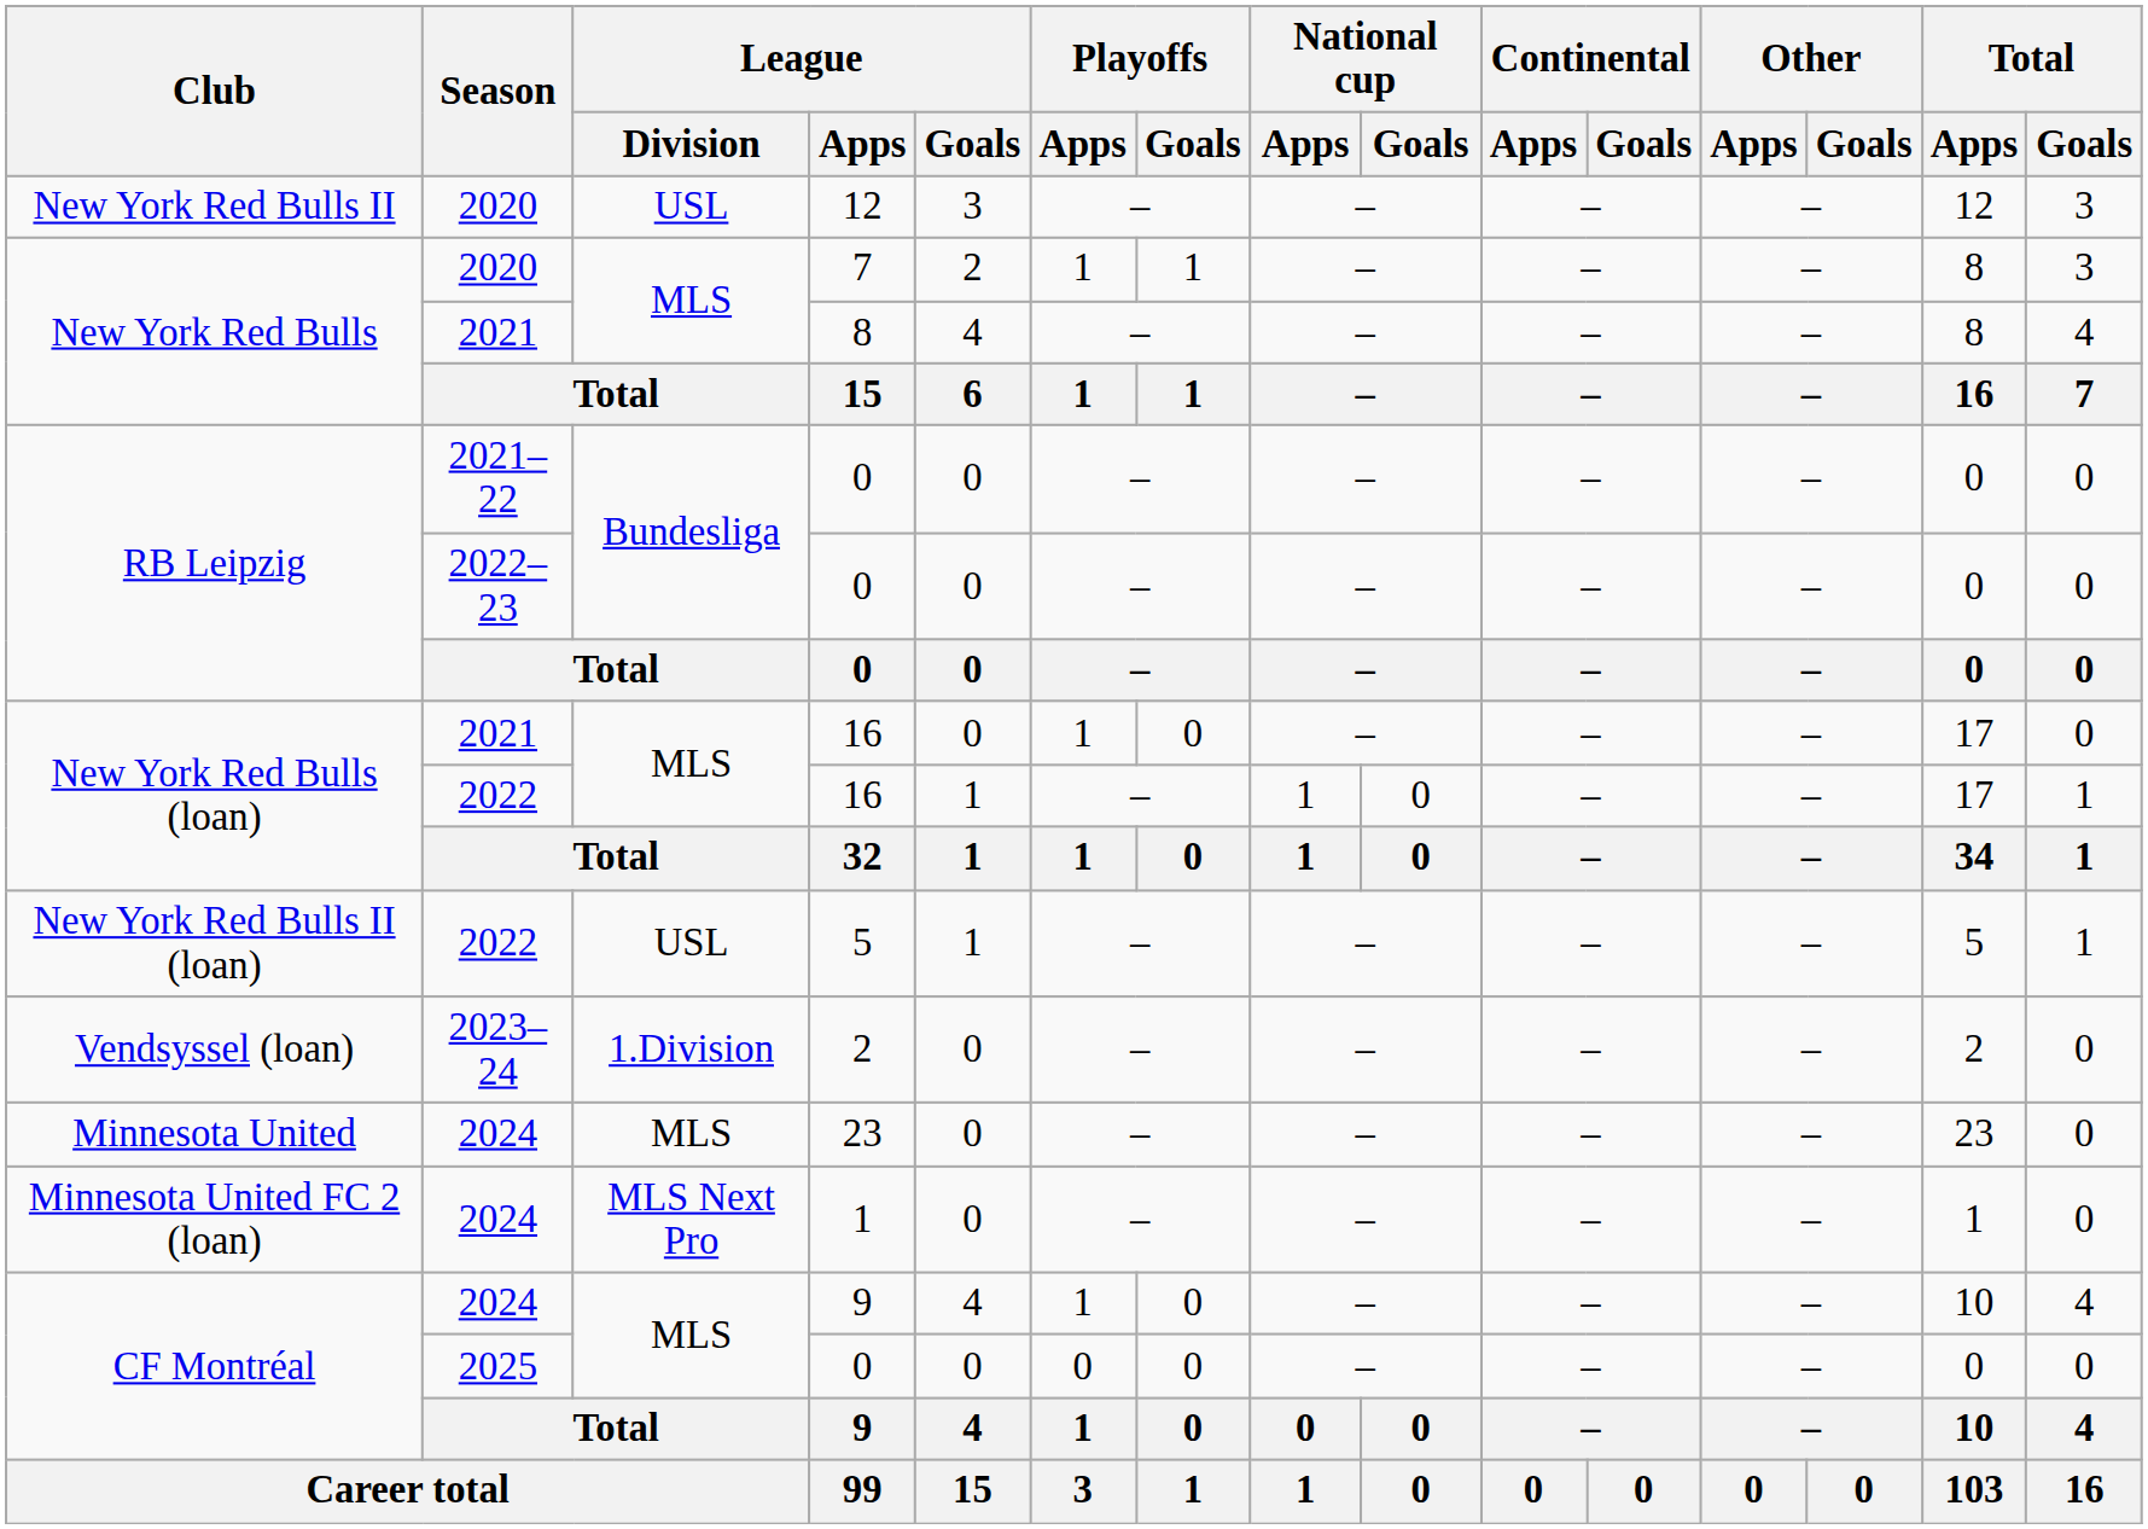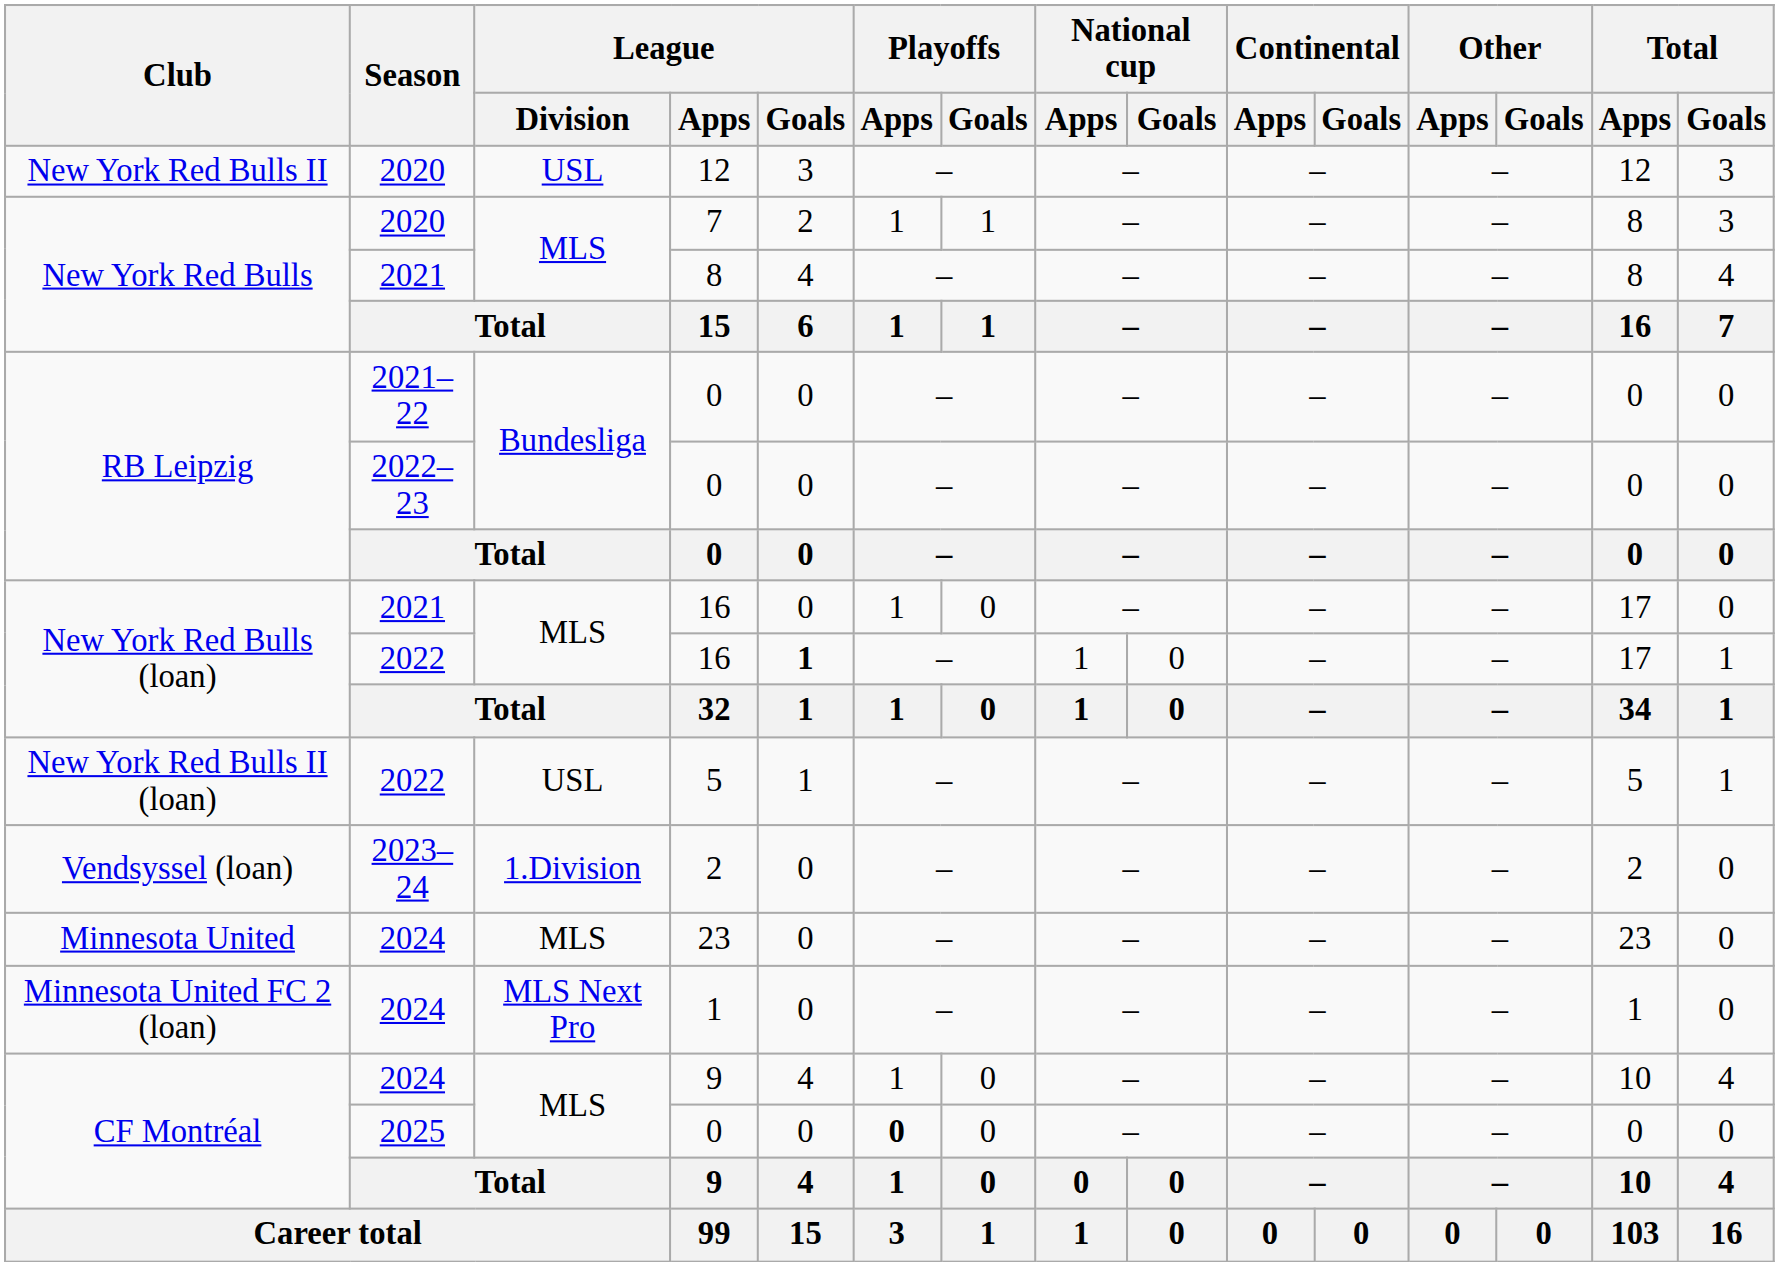2022 / 16 | League / Goals: normal -> bold
2025 / 0 | Playoffs / Apps: normal -> bold
